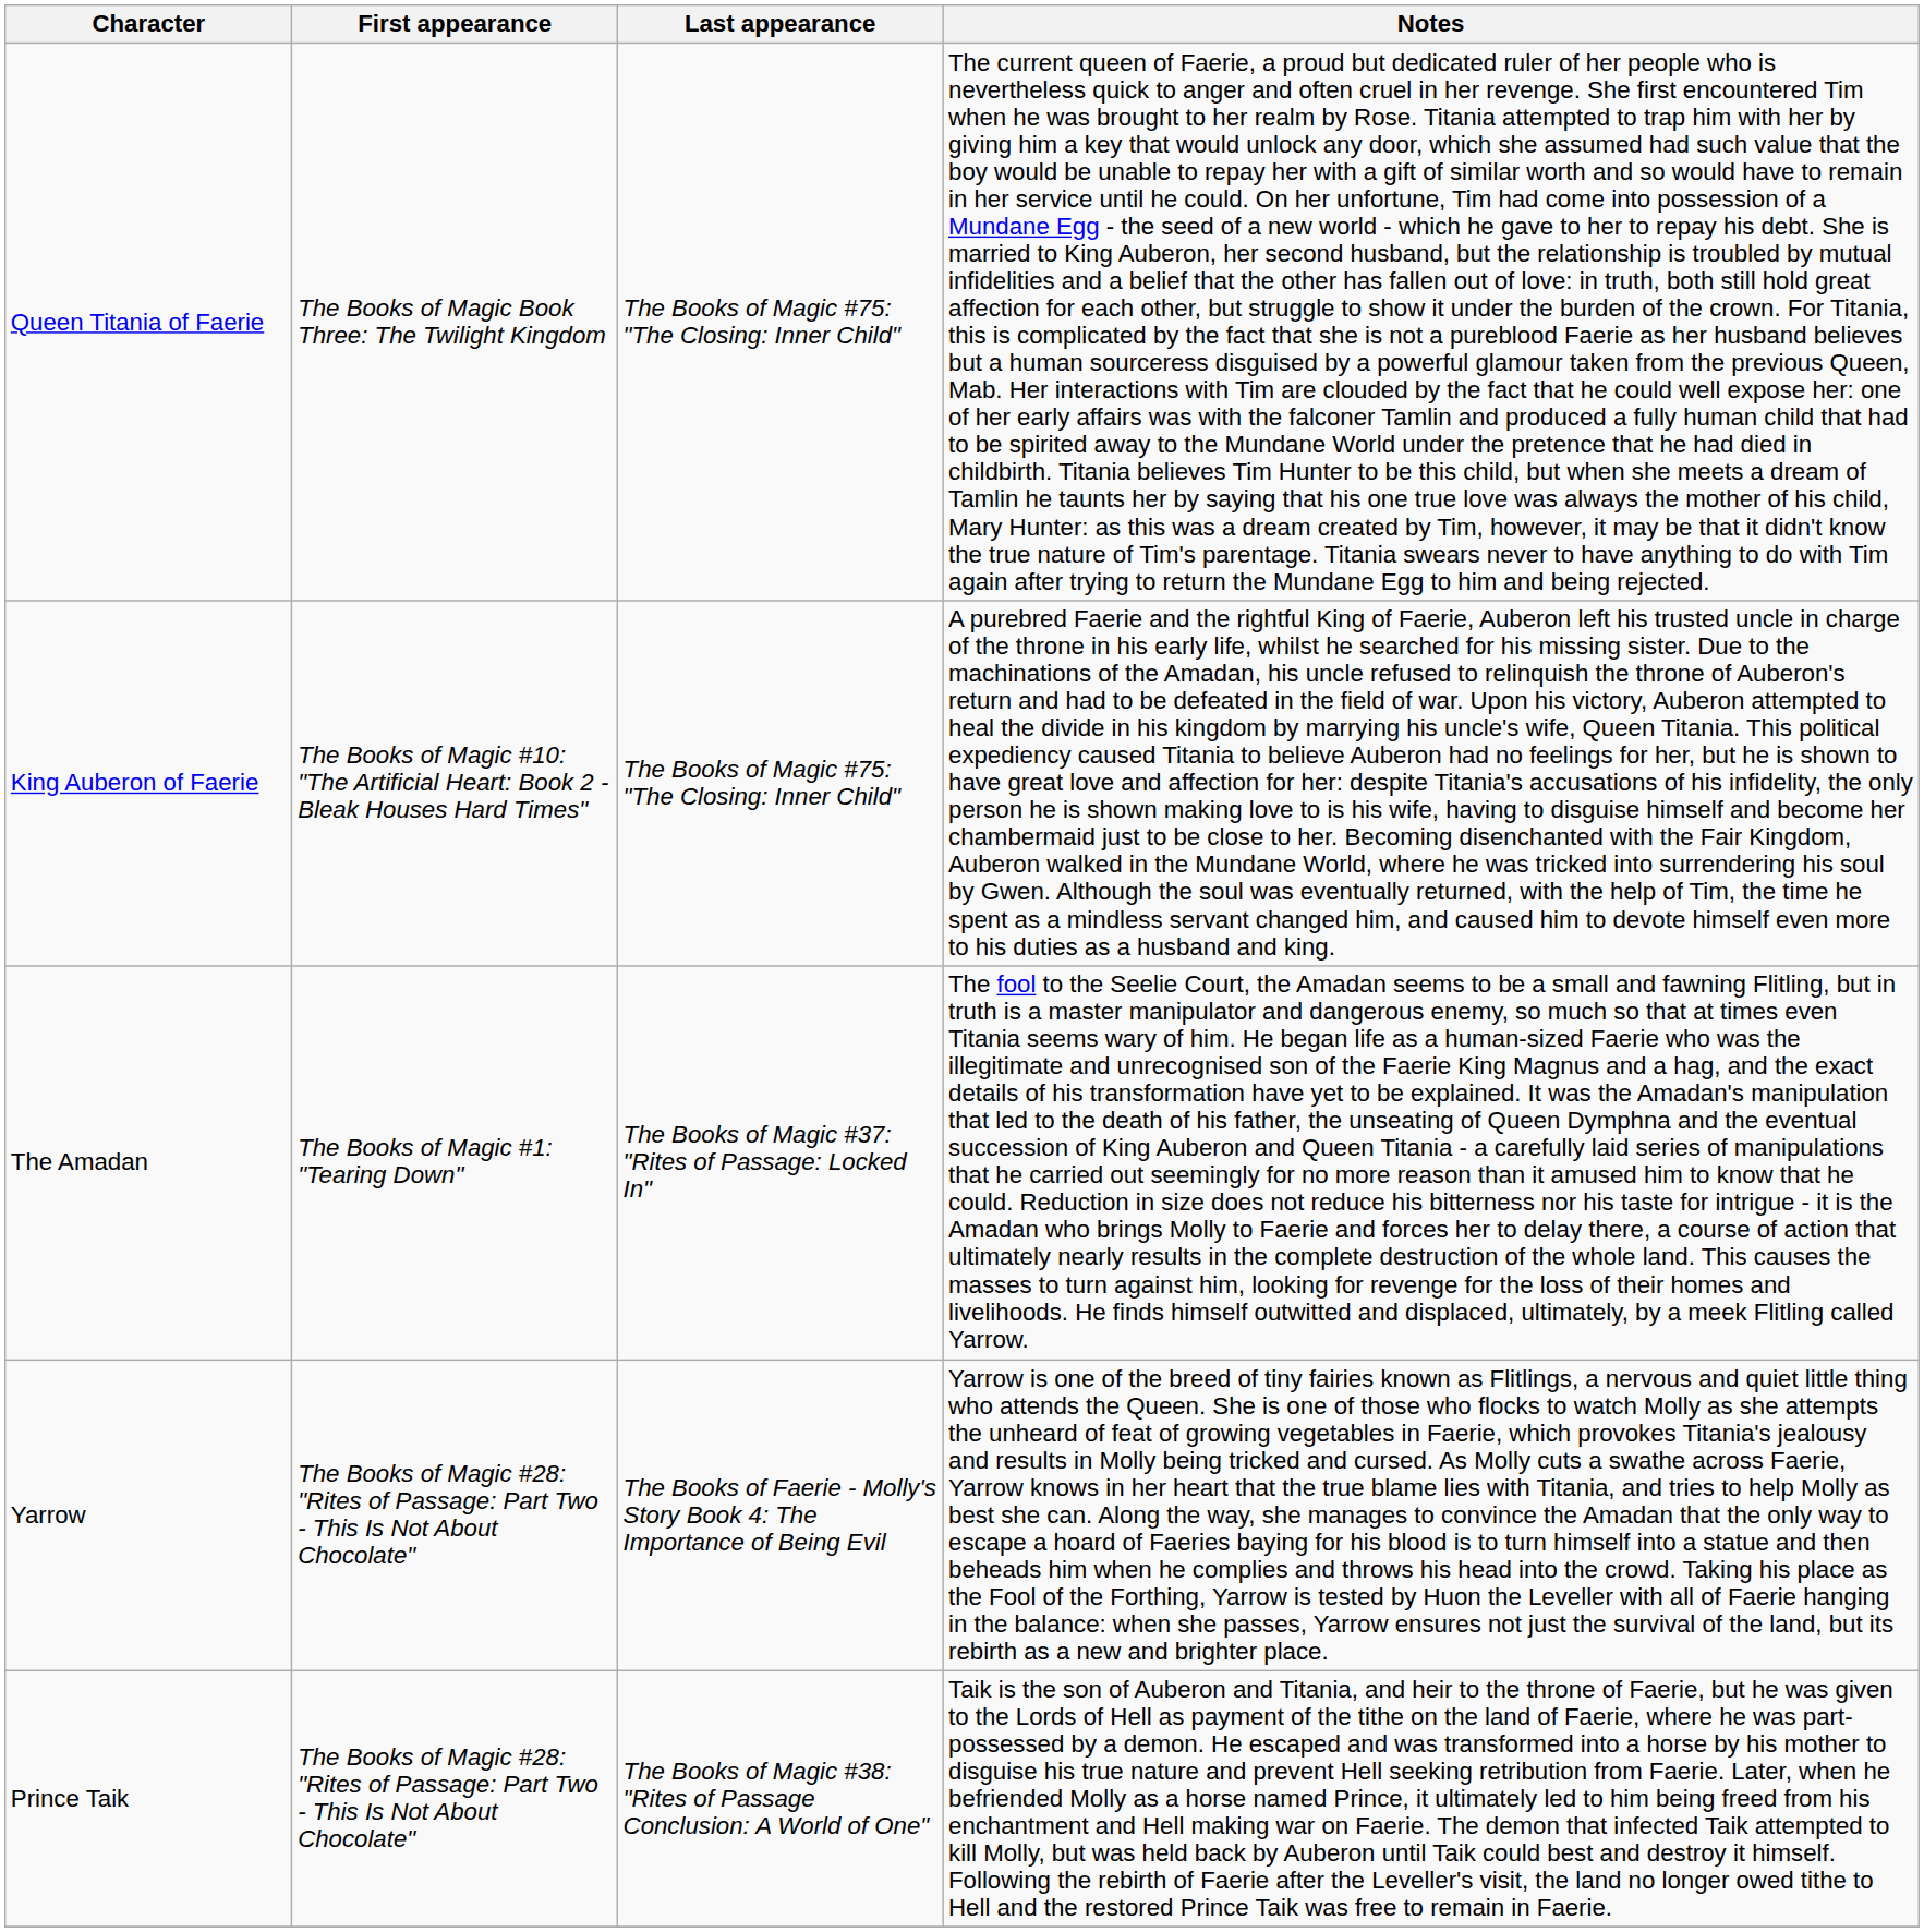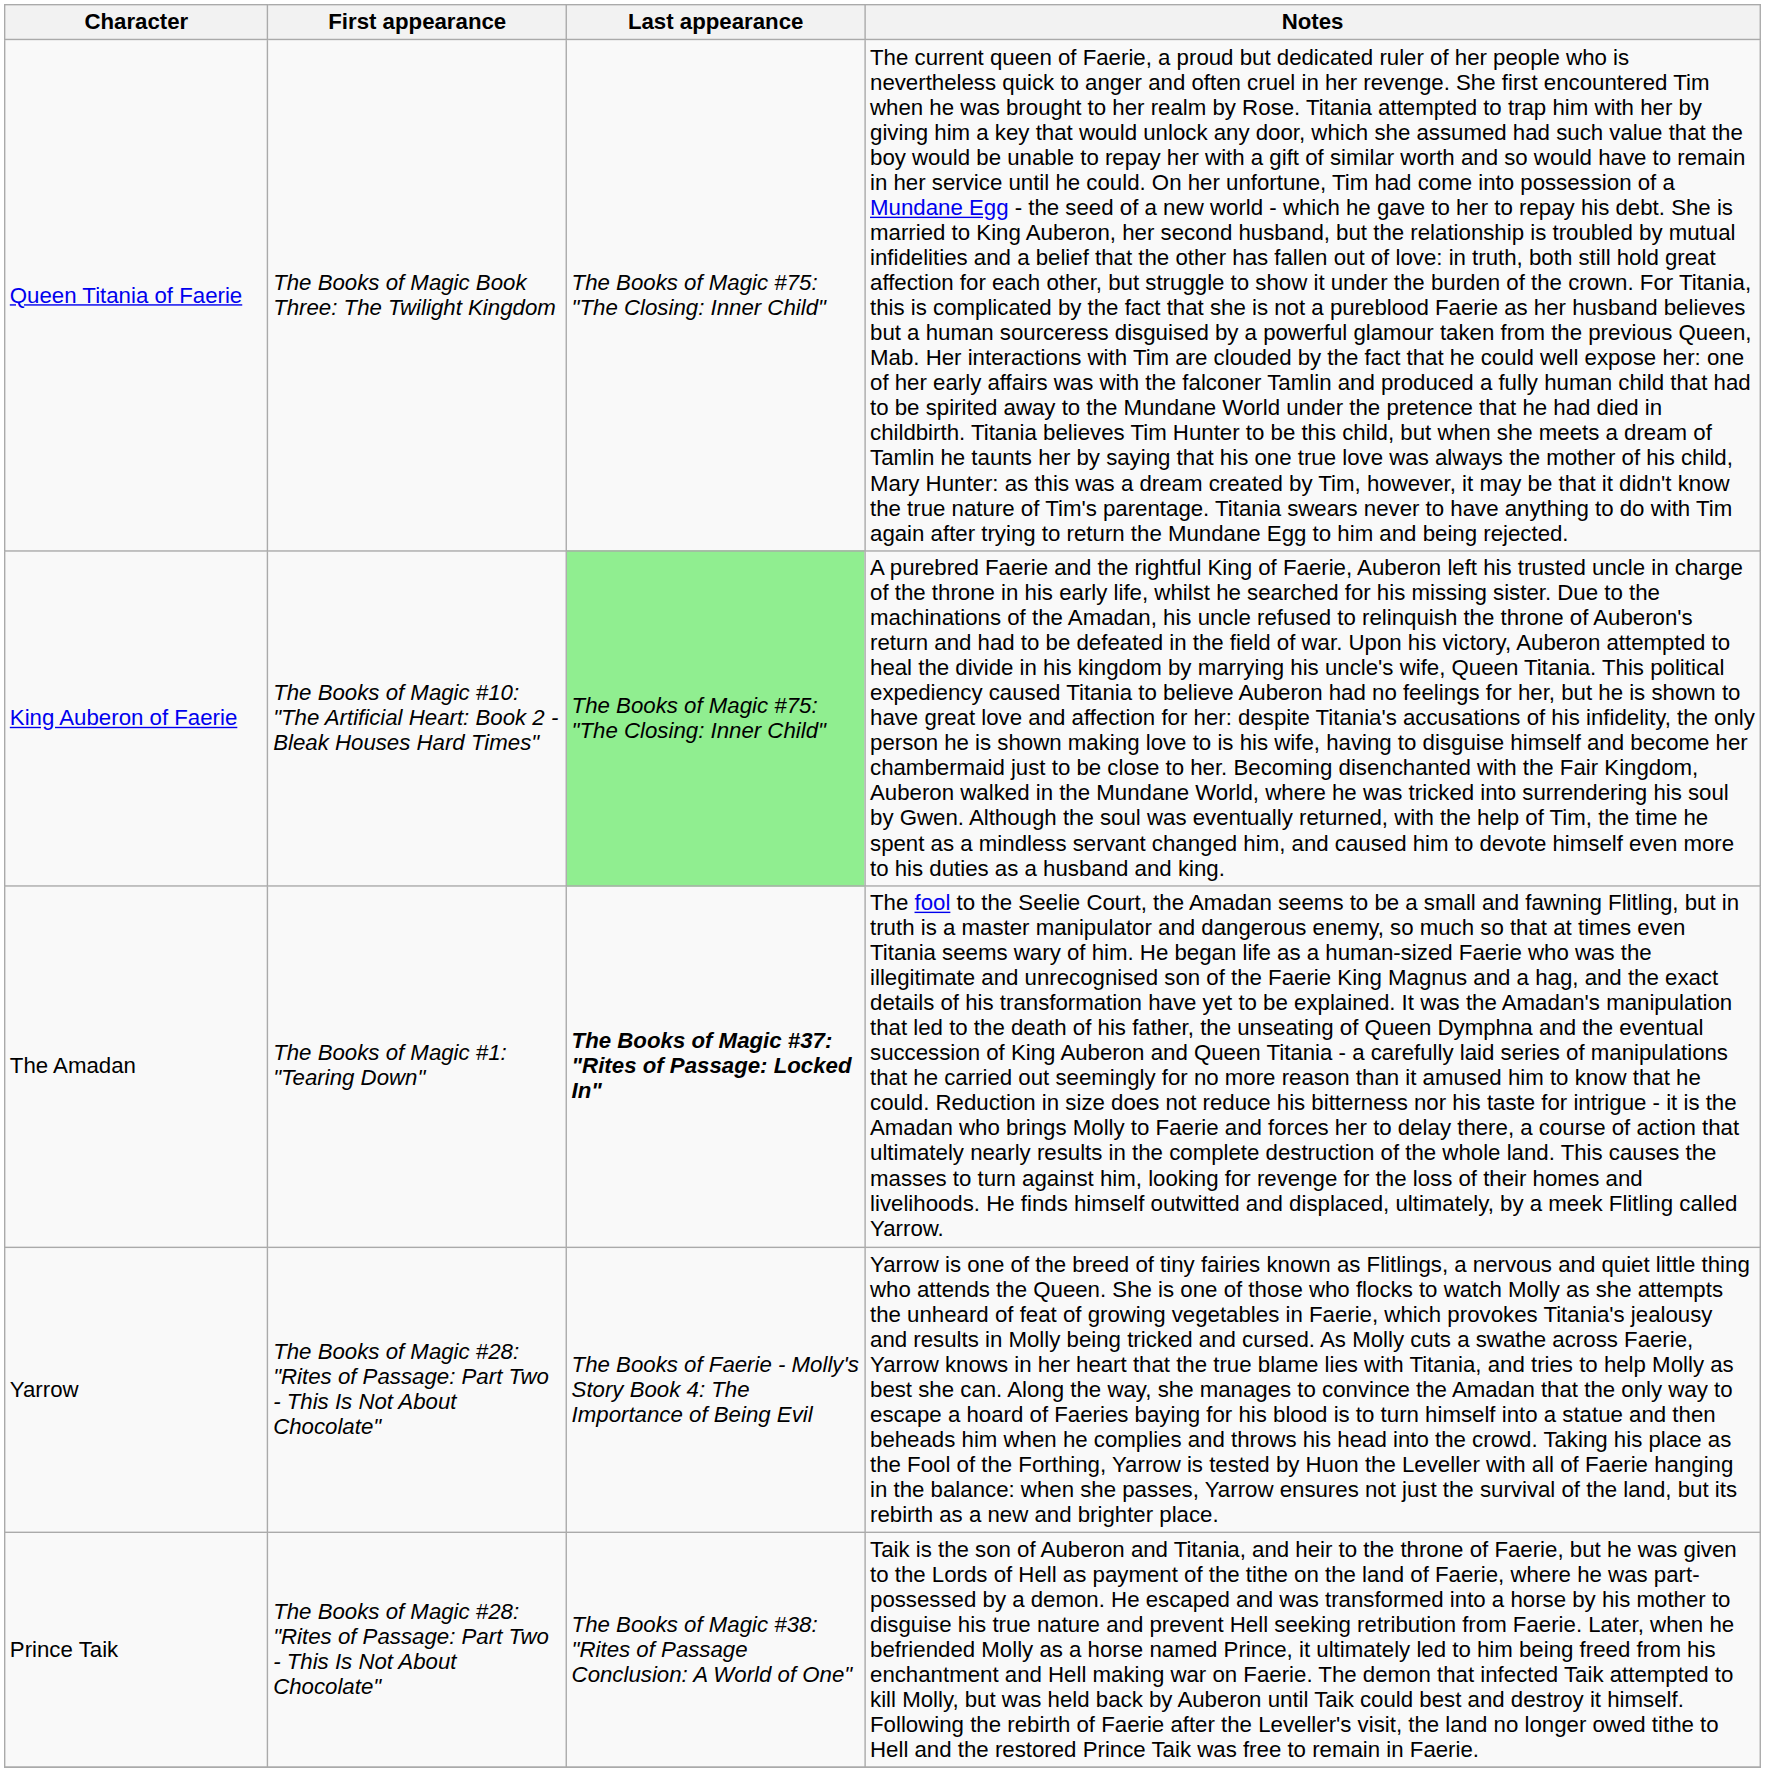King Auberon of Faerie | Last appearance: no background -> lightgreen background
The Amadan | Last appearance: normal -> bold
